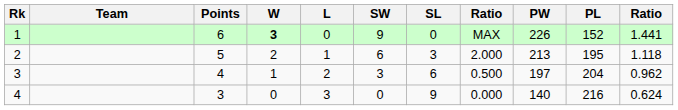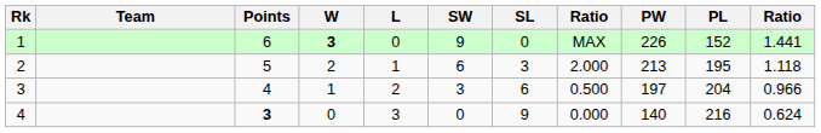row 4 | column 11: 0.962 -> 0.966
row 5 | Points: normal -> bold
